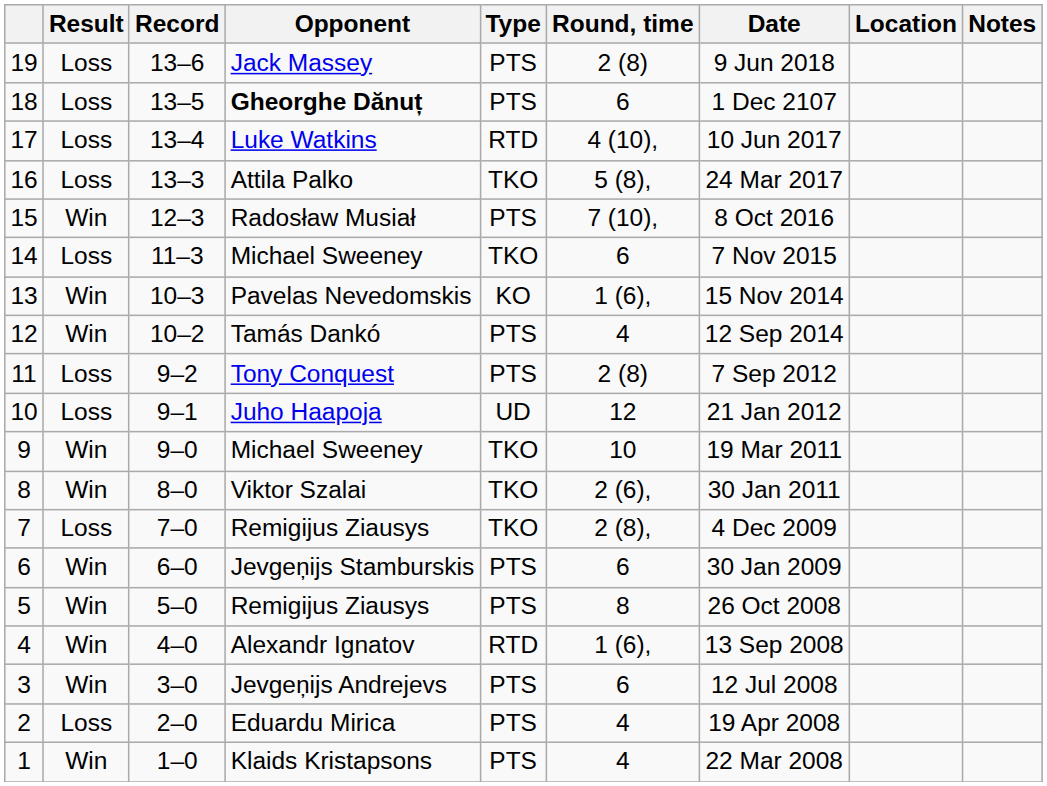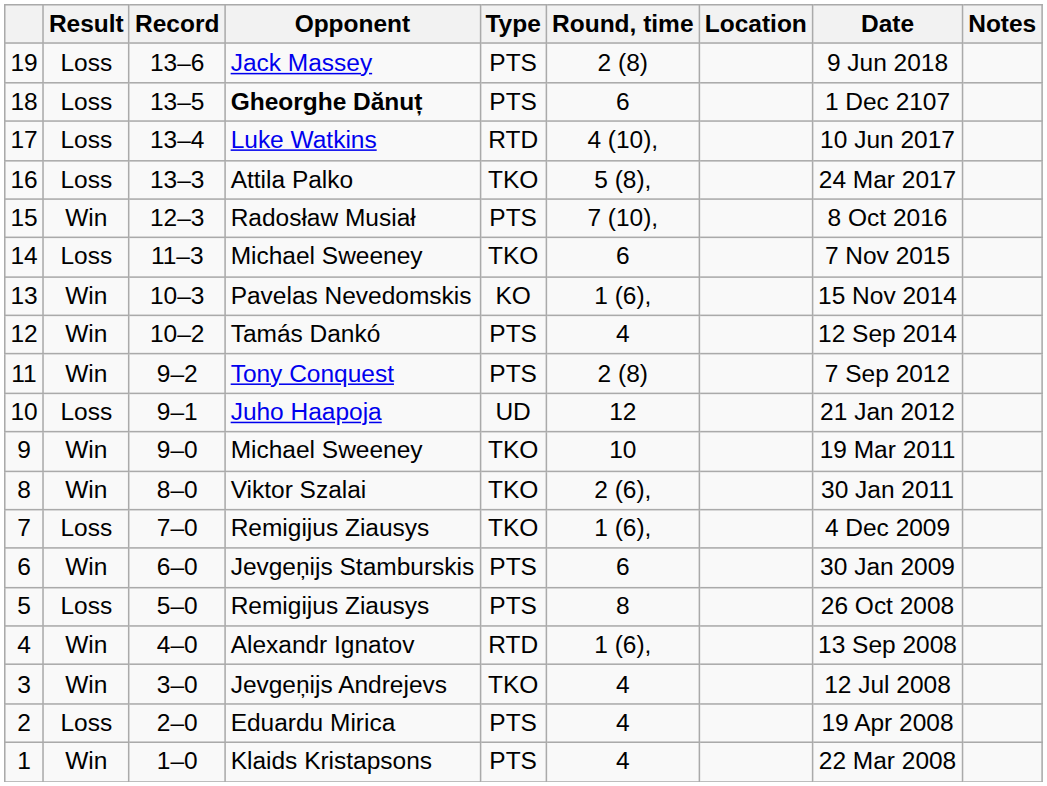columns swapped: Date <-> Location
11 | Result: Loss -> Win
7 | Round, time: 2 (8), -> 1 (6),
5 | Result: Win -> Loss
3 | Type: PTS -> TKO
3 | Round, time: 6 -> 4
